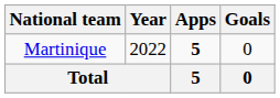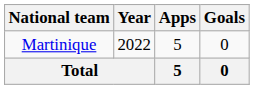Martinique | Apps: bold -> normal
